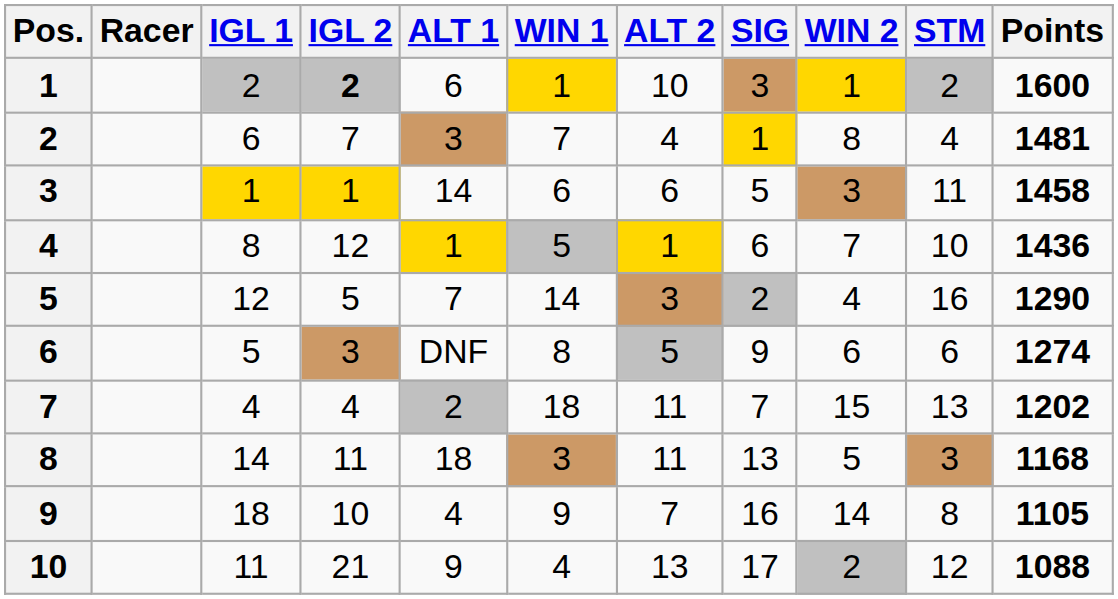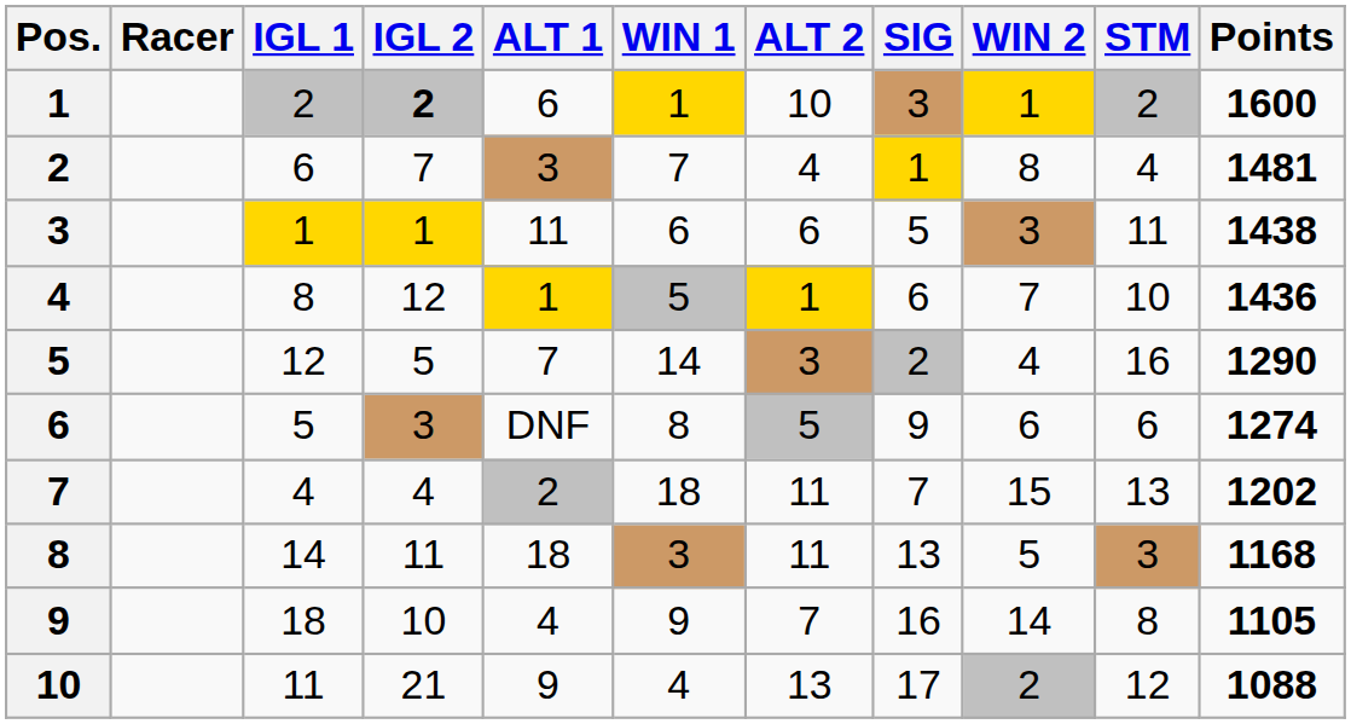row 4 | ALT 1: 14 -> 11
row 4 | Points: 1458 -> 1438
